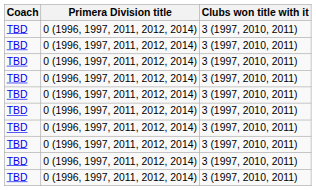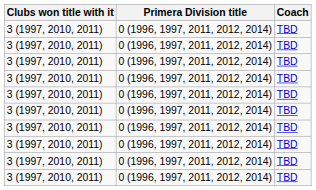columns swapped: Coach <-> Clubs won title with it
